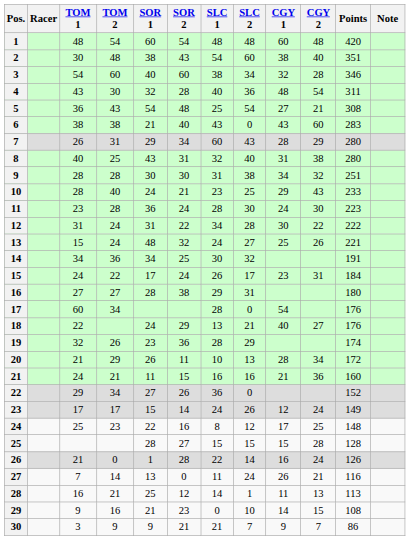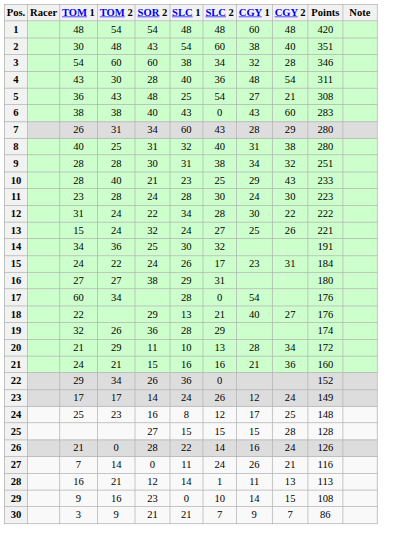- column: SOR 1 | 60 | 38 | 40 | 32 | 54 | 21 | 29 | 43 | 30 | 24 | 36 | 31 | 48 | 34 | 17 | 28 | 24 | 23 | 26 | 11 | 27 | 15 | 22 | 28 | 1 | 13 | 25 | 21 | 9
